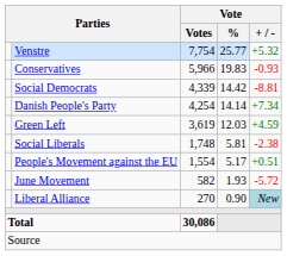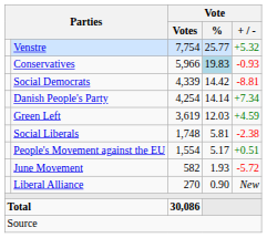Conservatives | Vote / %: no background -> lightblue background
Liberal Alliance | Vote / + / -: lightblue background -> no background
